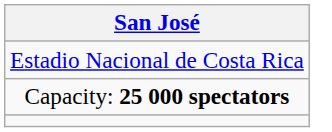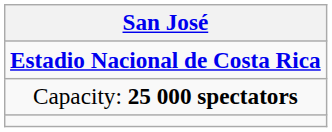row 2 | column 1: normal -> bold
